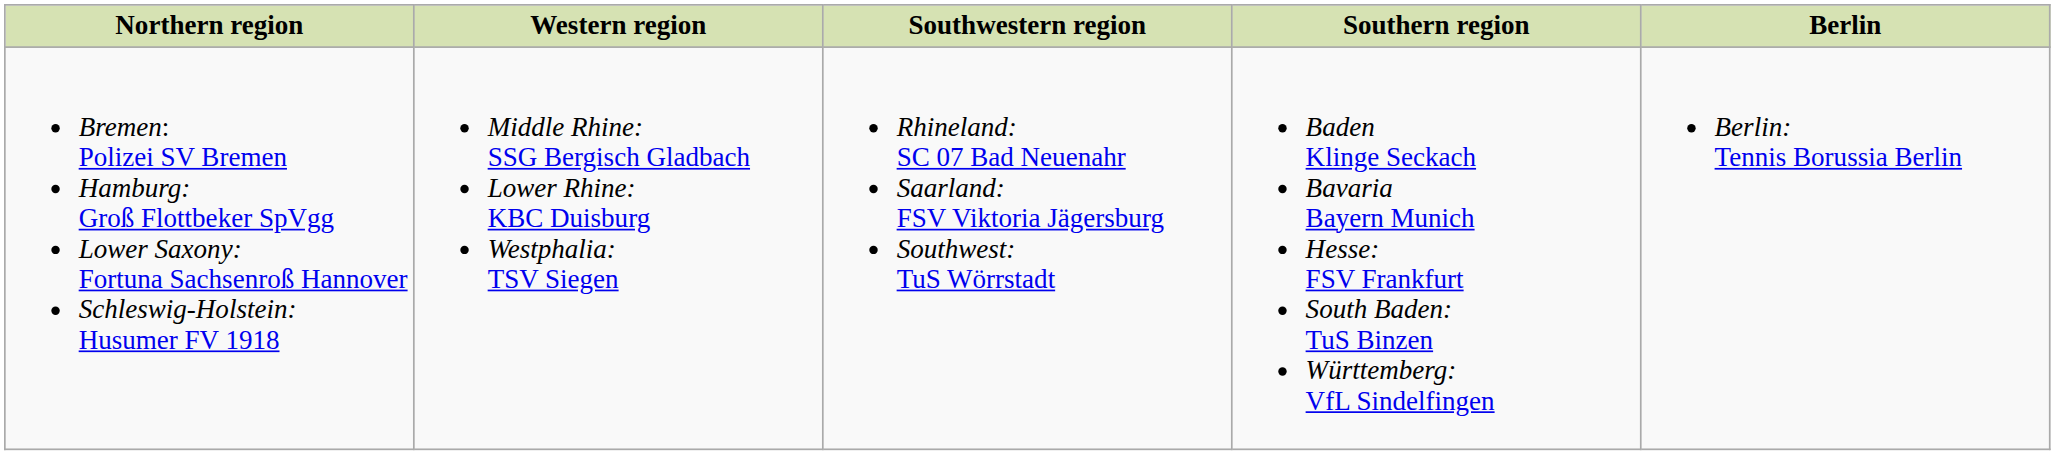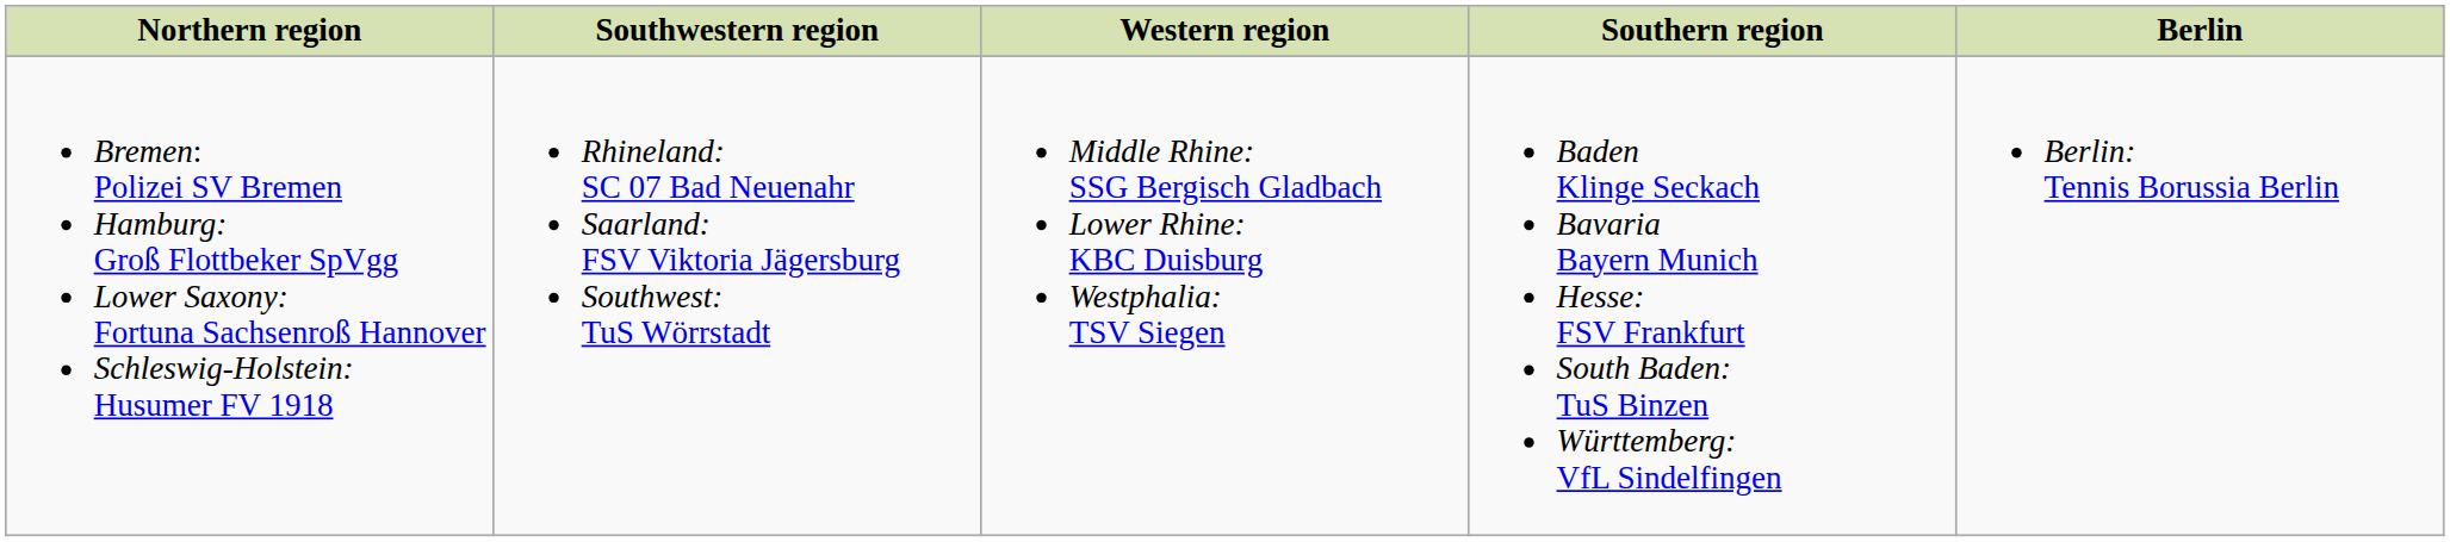columns swapped: Western region <-> Southwestern region
